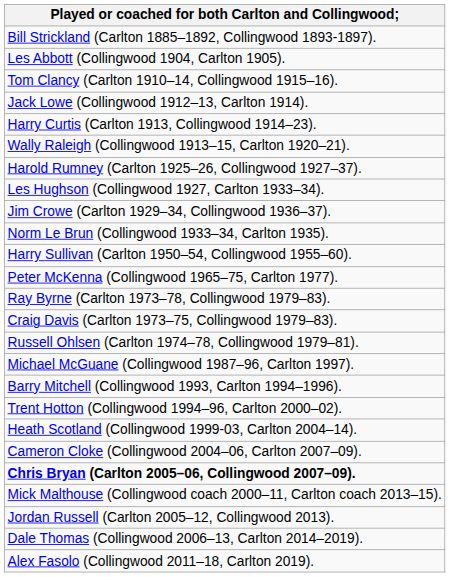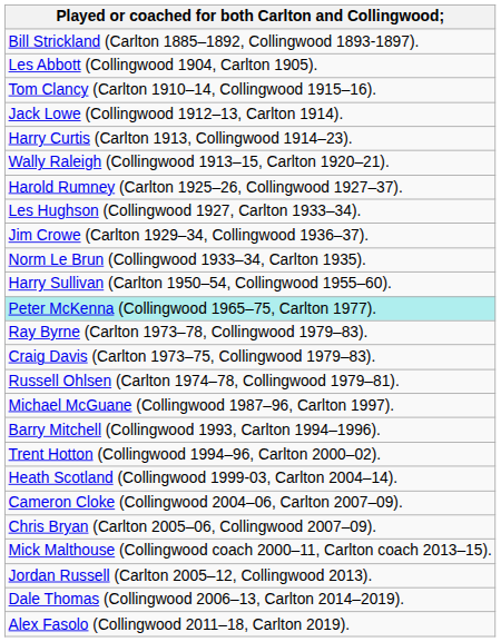row 13 | column 1: no background -> paleturquoise background
row 22 | column 1: bold -> normal
